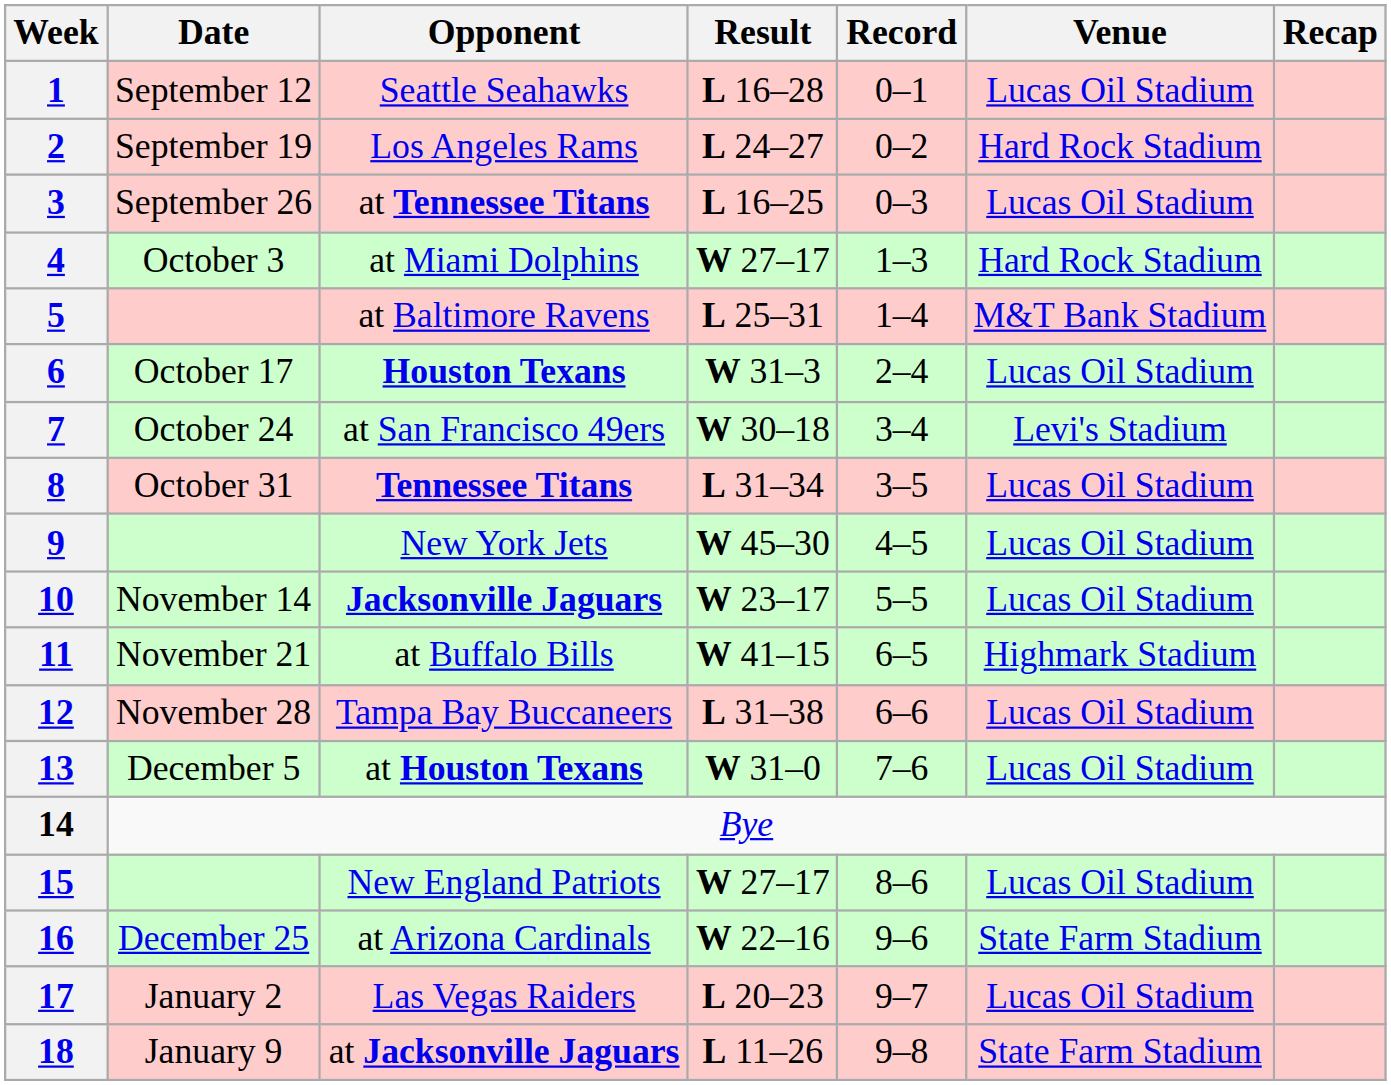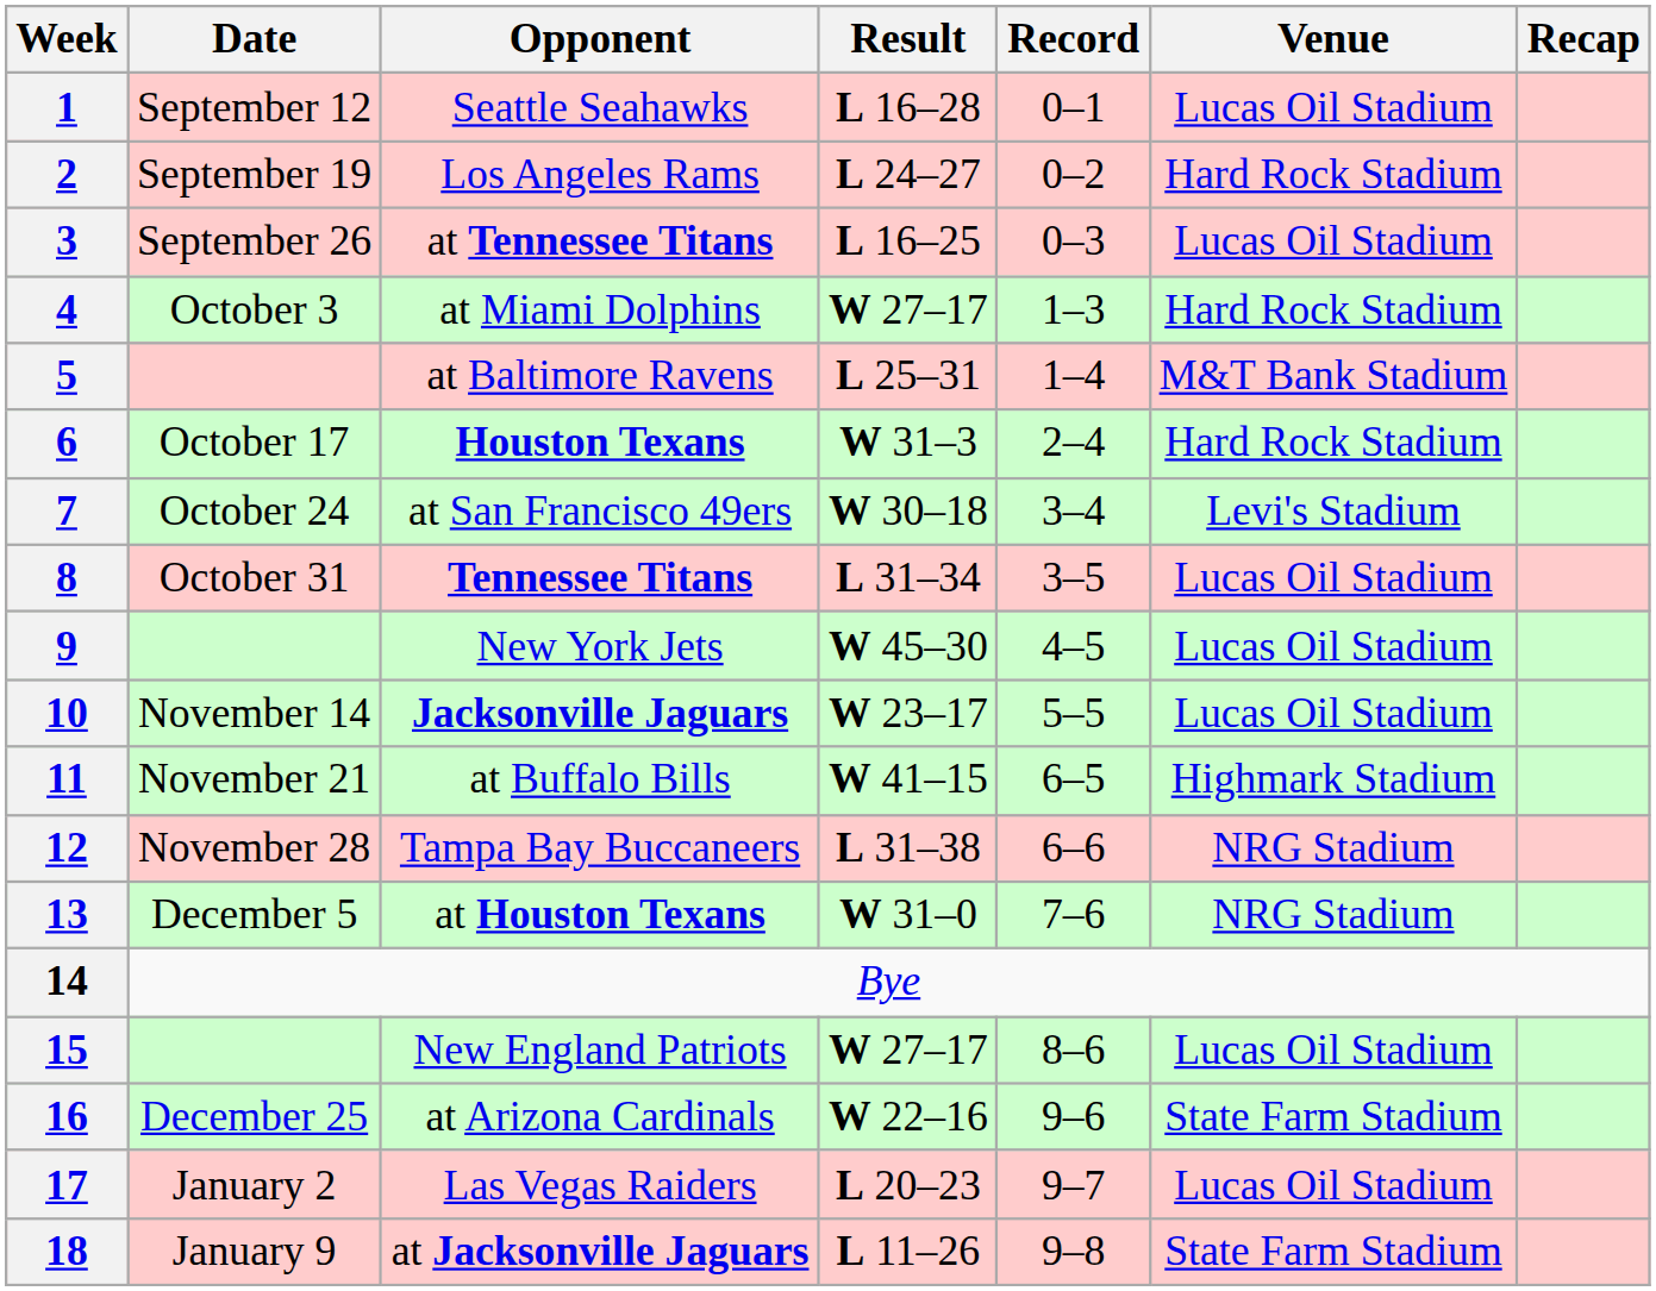6 | Venue: Lucas Oil Stadium -> Hard Rock Stadium
12 | Venue: Lucas Oil Stadium -> NRG Stadium
13 | Venue: Lucas Oil Stadium -> NRG Stadium
